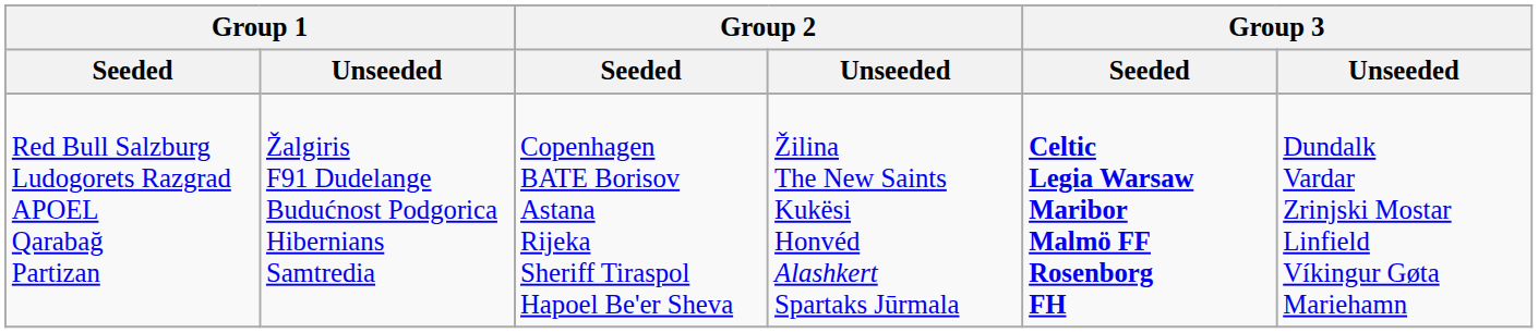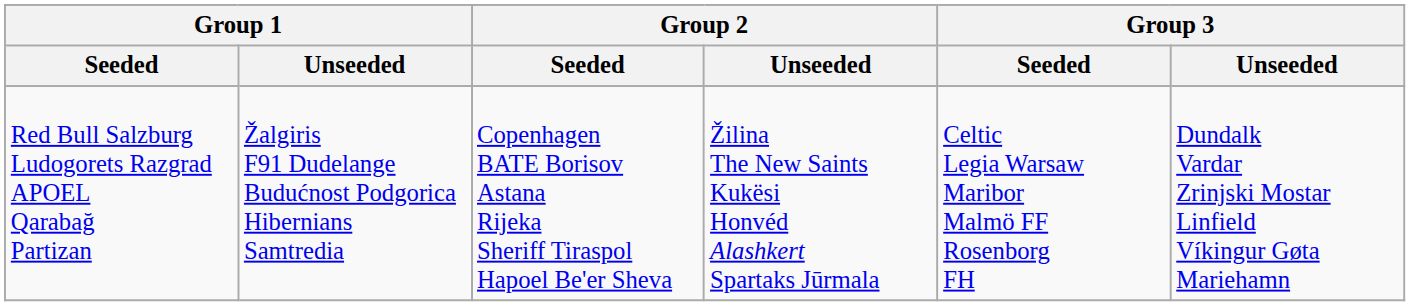Red Bull Salzburg Ludogorets Razgrad APOEL Qarabağ Partizan | Group 3 / Seeded: bold -> normal
